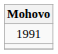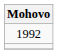row 2 | column 1: 1991 -> 1992
